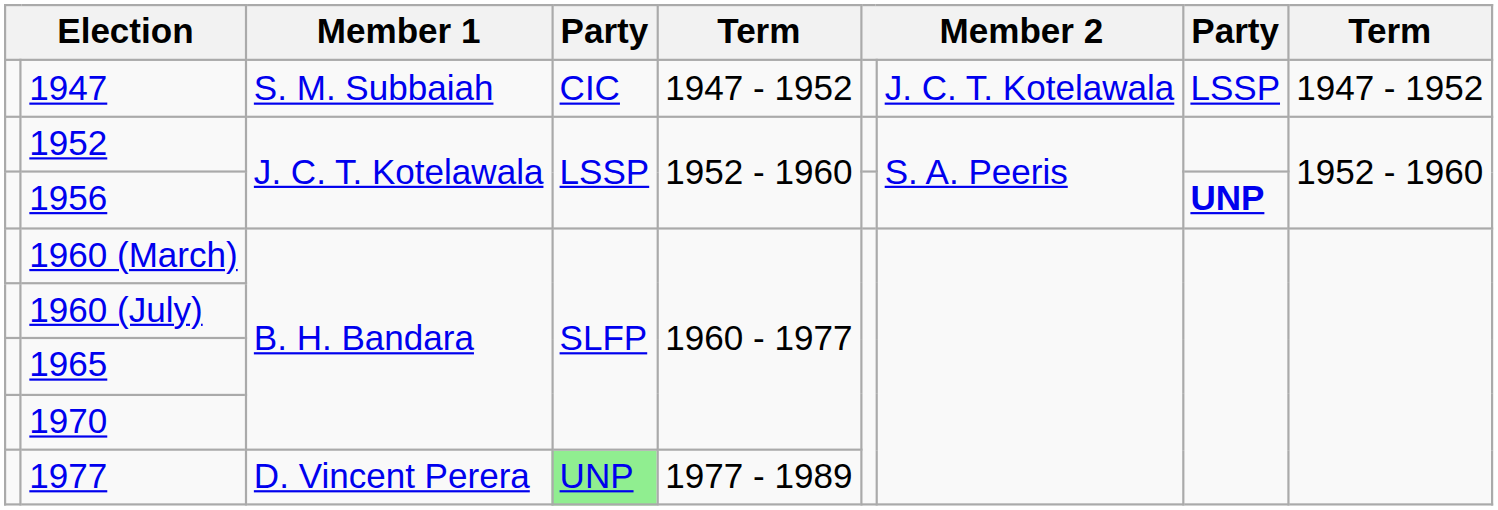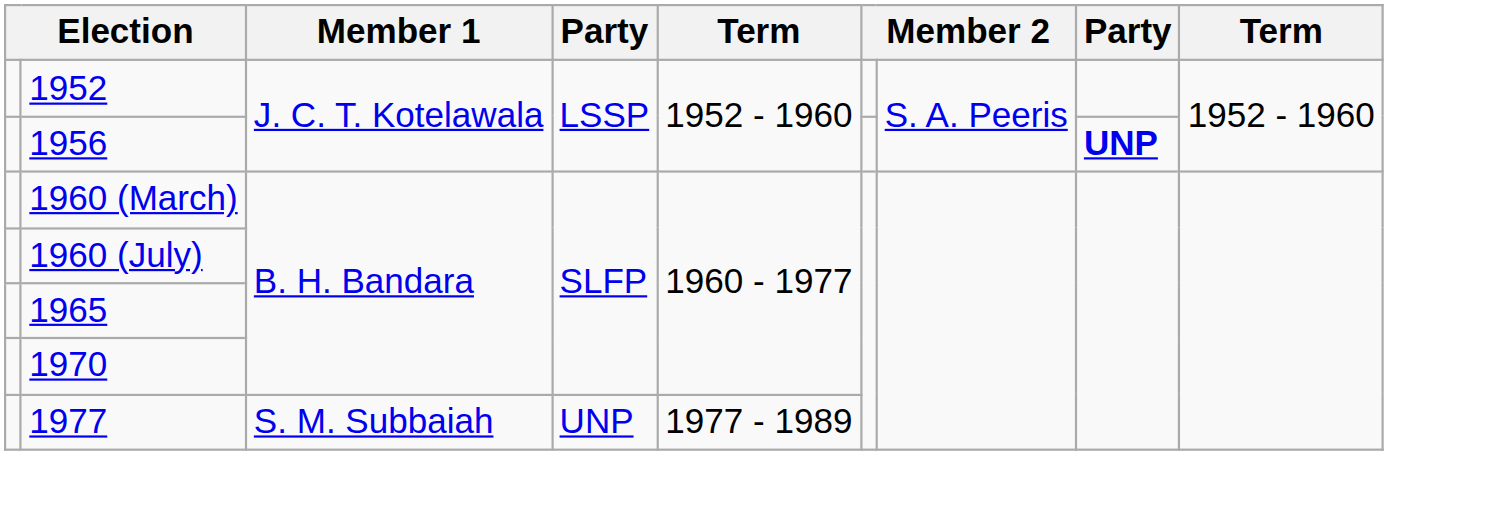- row: 1947 | S. M. Subbaiah | CIC | 1947 - 1952 | J. C. T. Kotelawala | LSSP | 1947 - 1952
1977 | Member 1: D. Vincent Perera -> S. M. Subbaiah
1977 | column 4: lightgreen background -> no background
